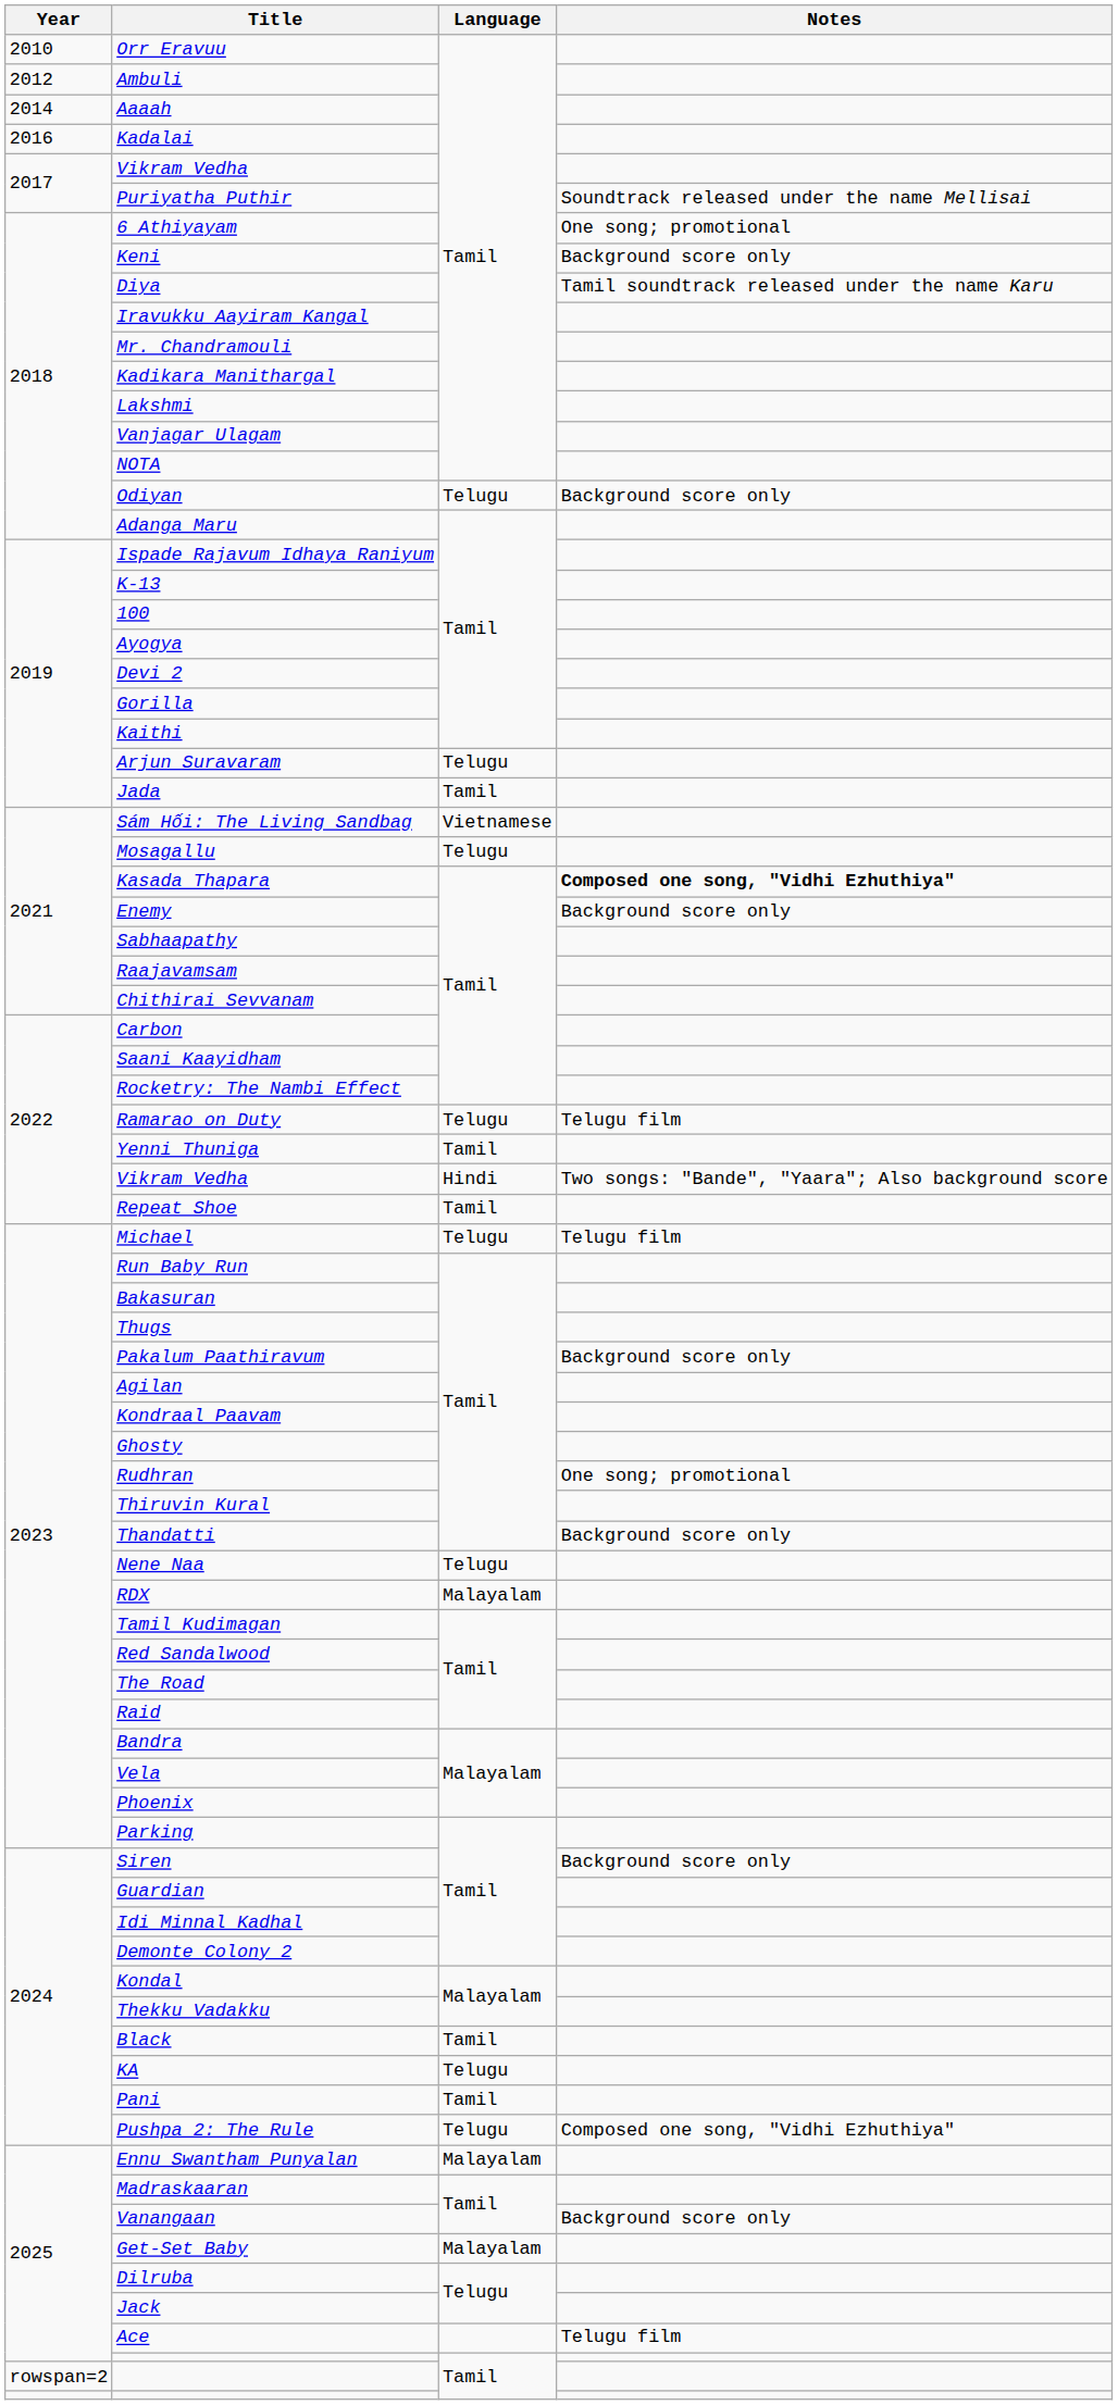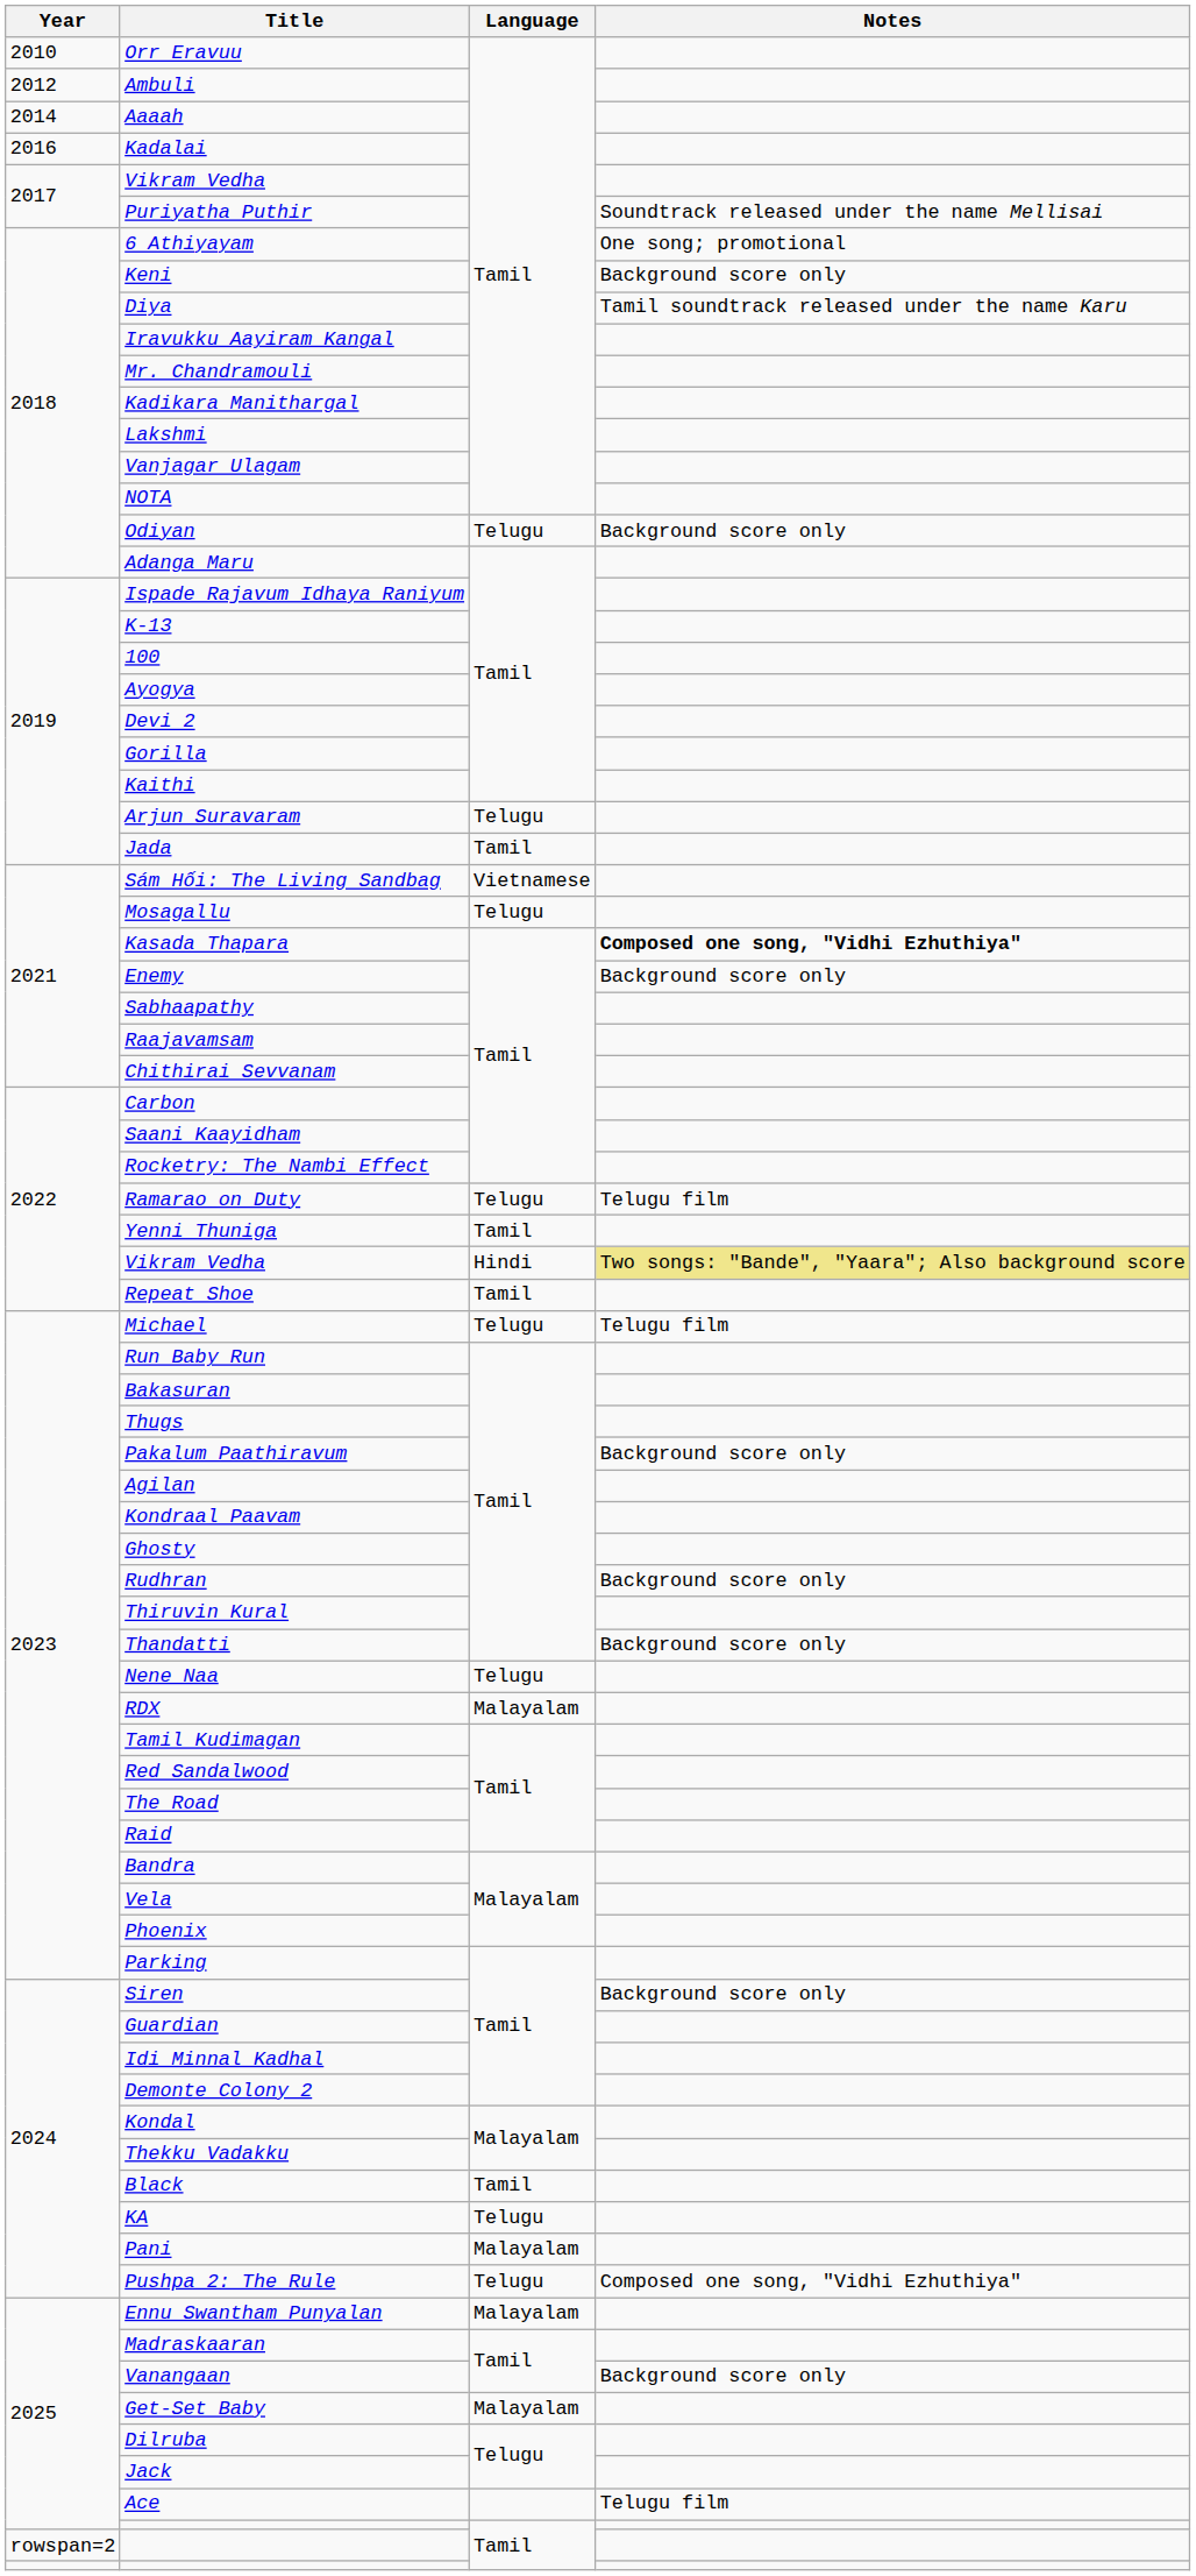2022 / Vikram Vedha | Notes: no background -> khaki background
Rudhran | Notes: One song; promotional -> Background score only
Pani | Language: Tamil -> Malayalam
